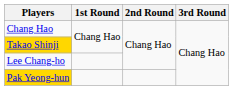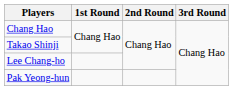Takao Shinji | Players: gold background -> no background
Pak Yeong-hun | Players: gold background -> no background
